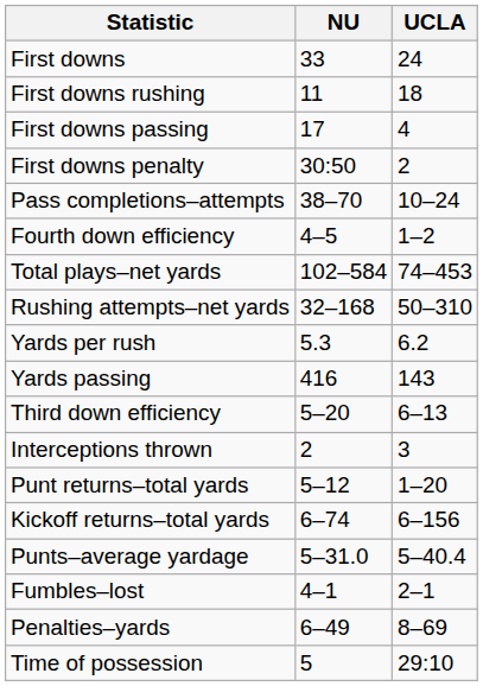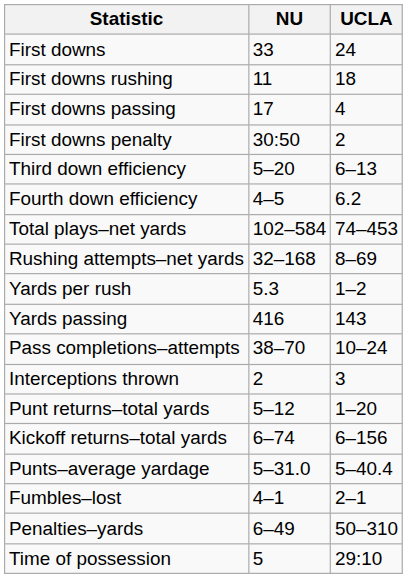rows swapped: Third down efficiency <-> Pass completions–attempts
Fourth down efficiency | UCLA: 1–2 -> 6.2
Rushing attempts–net yards | UCLA: 50–310 -> 8–69
Yards per rush | UCLA: 6.2 -> 1–2
Penalties–yards | UCLA: 8–69 -> 50–310
